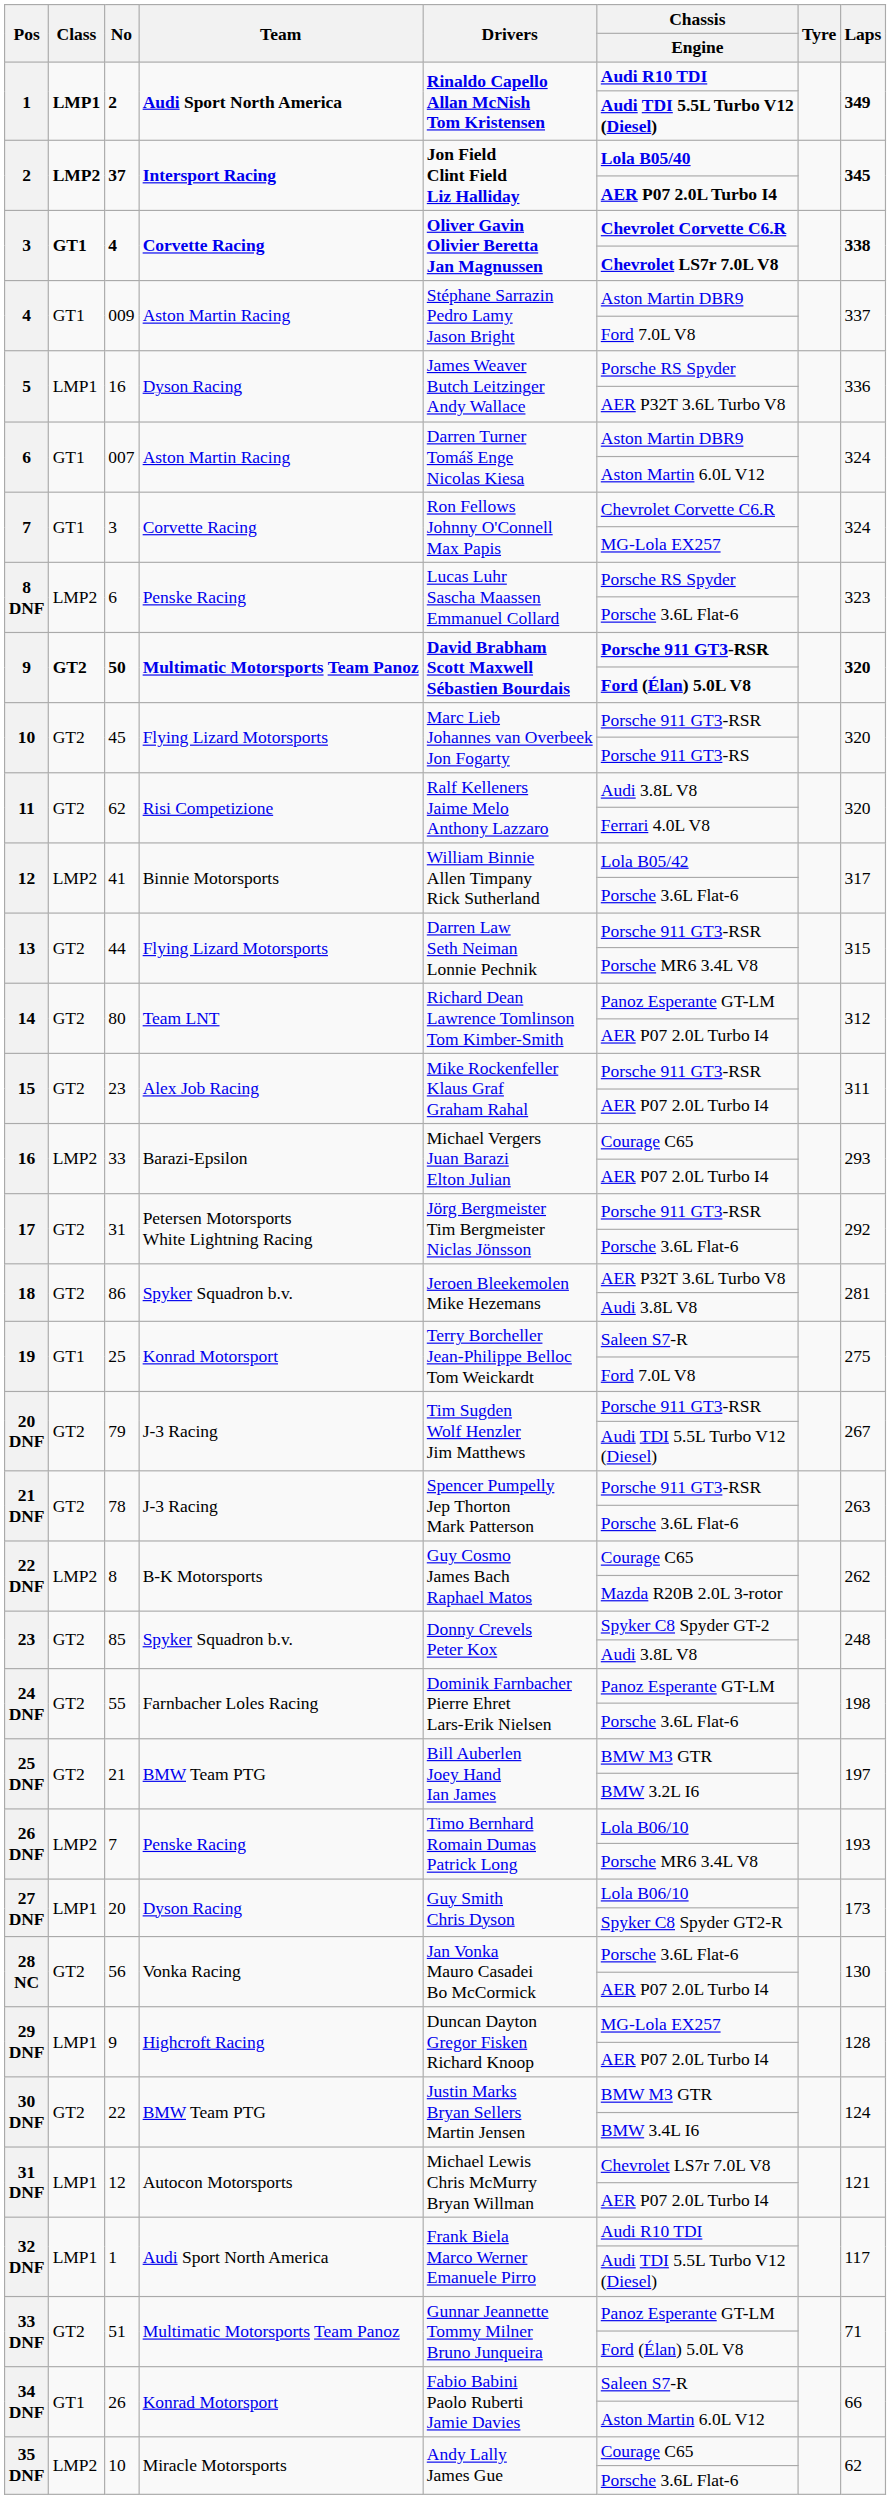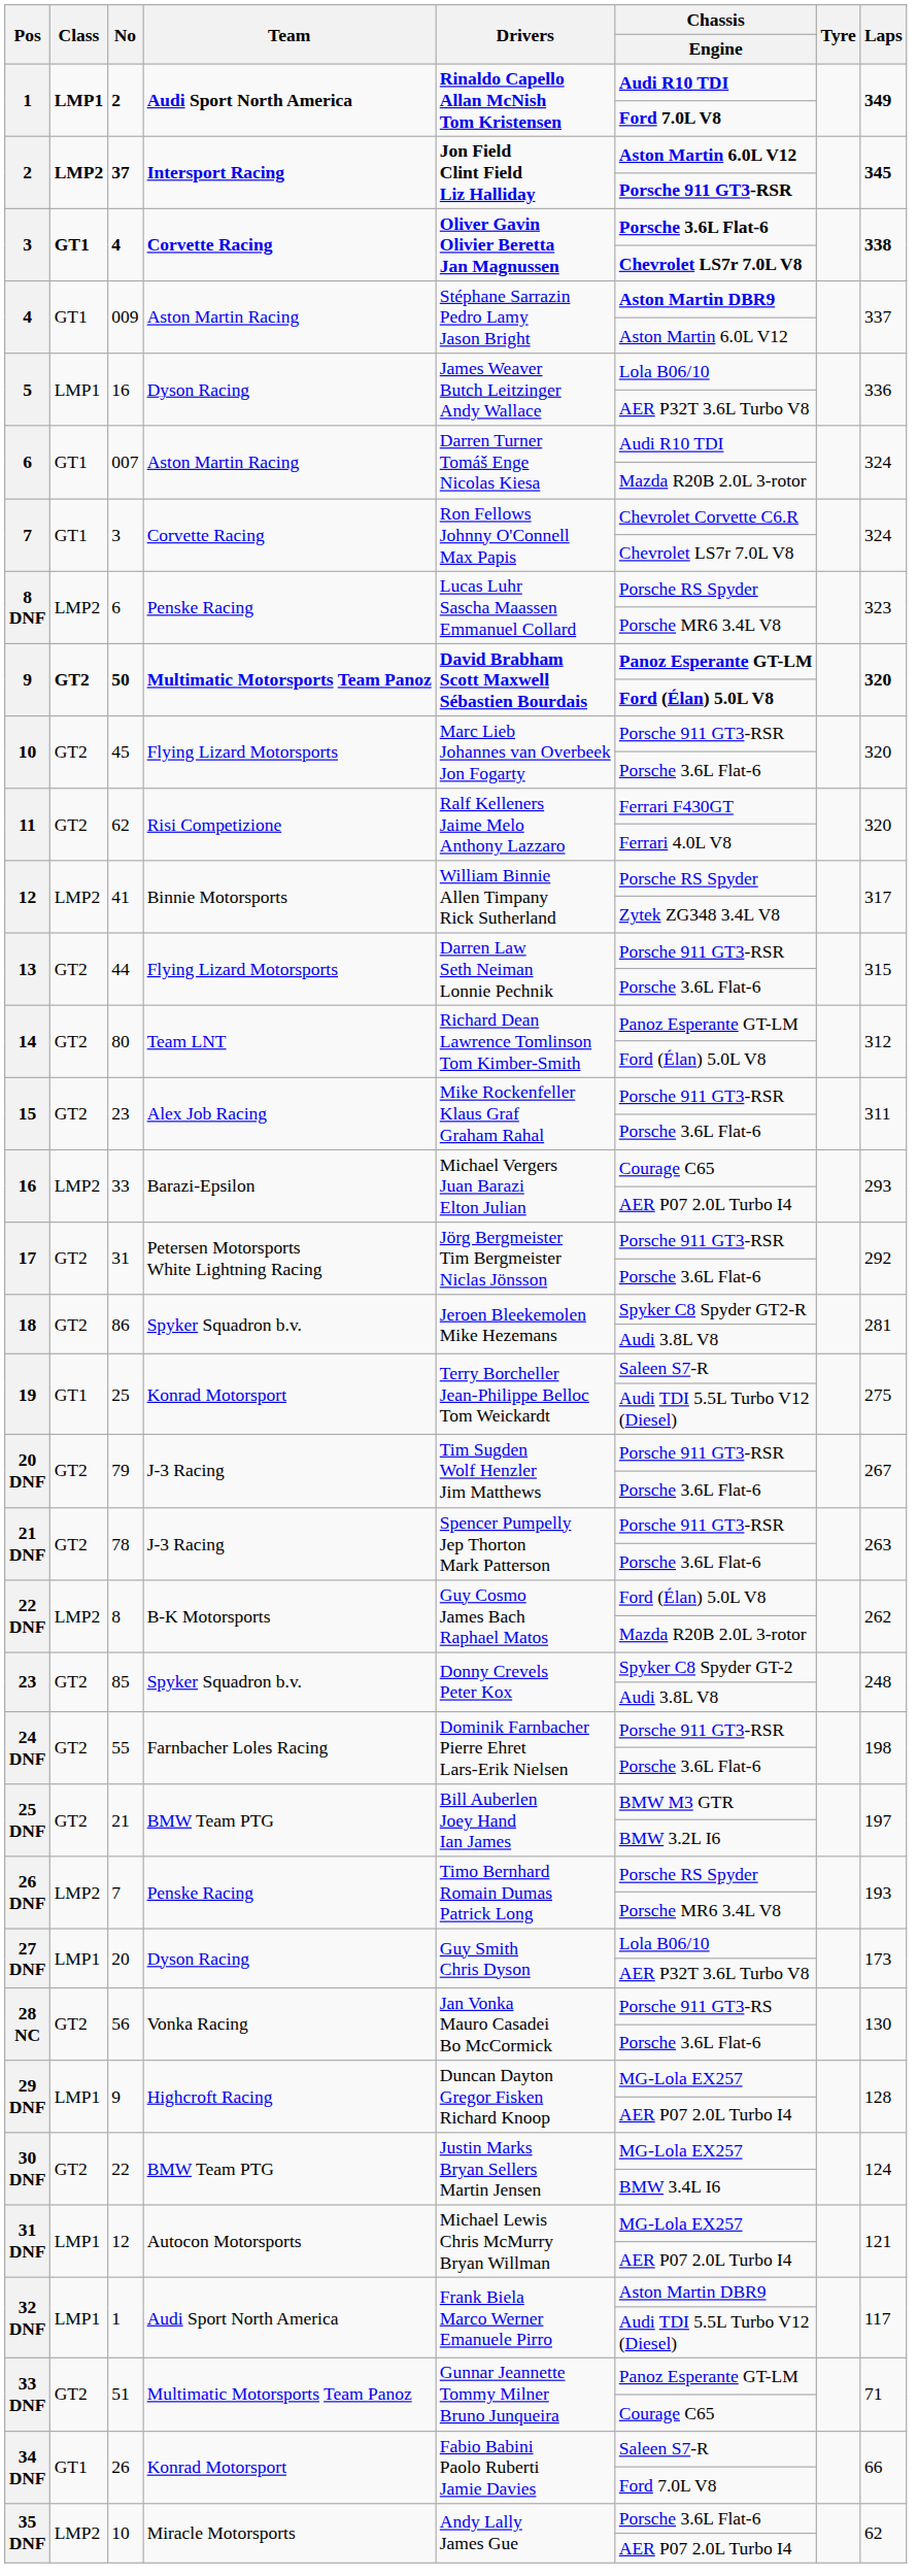row 4 | Chassis / Engine: Audi TDI 5.5L Turbo V12 (Diesel) -> Ford 7.0L V8
row 5 | Chassis / Engine: Lola B05/40 -> Aston Martin 6.0L V12
row 6 | Chassis / Engine: AER P07 2.0L Turbo I4 -> Porsche 911 GT3-RSR
row 7 | Chassis / Engine: Chevrolet Corvette C6.R -> Porsche 3.6L Flat-6
row 9 | Chassis / Engine: normal -> bold
row 10 | Chassis / Engine: Ford 7.0L V8 -> Aston Martin 6.0L V12
row 11 | Chassis / Engine: Porsche RS Spyder -> Lola B06/10
row 13 | Chassis / Engine: Aston Martin DBR9 -> Audi R10 TDI
row 14 | Chassis / Engine: Aston Martin 6.0L V12 -> Mazda R20B 2.0L 3-rotor
row 16 | Chassis / Engine: MG-Lola EX257 -> Chevrolet LS7r 7.0L V8
row 18 | Chassis / Engine: Porsche 3.6L Flat-6 -> Porsche MR6 3.4L V8
row 19 | Chassis / Engine: Porsche 911 GT3-RSR -> Panoz Esperante GT-LM
row 22 | Chassis / Engine: Porsche 911 GT3-RS -> Porsche 3.6L Flat-6
row 23 | Chassis / Engine: Audi 3.8L V8 -> Ferrari F430GT
row 25 | Chassis / Engine: Lola B05/42 -> Porsche RS Spyder
row 26 | Chassis / Engine: Porsche 3.6L Flat-6 -> Zytek ZG348 3.4L V8
row 28 | Chassis / Engine: Porsche MR6 3.4L V8 -> Porsche 3.6L Flat-6
row 30 | Chassis / Engine: AER P07 2.0L Turbo I4 -> Ford (Élan) 5.0L V8
row 32 | Chassis / Engine: AER P07 2.0L Turbo I4 -> Porsche 3.6L Flat-6
row 37 | Chassis / Engine: AER P32T 3.6L Turbo V8 -> Spyker C8 Spyder GT2-R
row 40 | Chassis / Engine: Ford 7.0L V8 -> Audi TDI 5.5L Turbo V12 (Diesel)
row 42 | Chassis / Engine: Audi TDI 5.5L Turbo V12 (Diesel) -> Porsche 3.6L Flat-6
row 45 | Chassis / Engine: Courage C65 -> Ford (Élan) 5.0L V8
row 49 | Chassis / Engine: Panoz Esperante GT-LM -> Porsche 911 GT3-RSR
row 53 | Chassis / Engine: Lola B06/10 -> Porsche RS Spyder
row 56 | Chassis / Engine: Spyker C8 Spyder GT2-R -> AER P32T 3.6L Turbo V8
row 57 | Chassis / Engine: Porsche 3.6L Flat-6 -> Porsche 911 GT3-RS
row 58 | Chassis / Engine: AER P07 2.0L Turbo I4 -> Porsche 3.6L Flat-6
row 61 | Chassis / Engine: BMW M3 GTR -> MG-Lola EX257
row 63 | Chassis / Engine: Chevrolet LS7r 7.0L V8 -> MG-Lola EX257
row 65 | Chassis / Engine: Audi R10 TDI -> Aston Martin DBR9
row 68 | Chassis / Engine: Ford (Élan) 5.0L V8 -> Courage C65
row 70 | Chassis / Engine: Aston Martin 6.0L V12 -> Ford 7.0L V8
row 71 | Chassis / Engine: Courage C65 -> Porsche 3.6L Flat-6
row 72 | Chassis / Engine: Porsche 3.6L Flat-6 -> AER P07 2.0L Turbo I4
